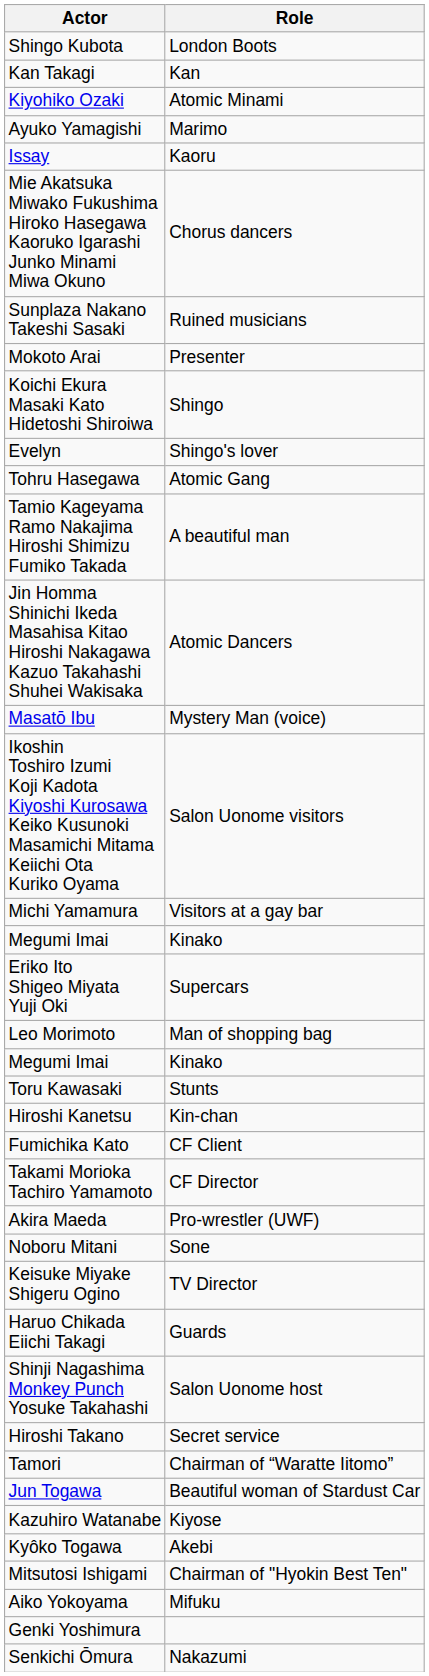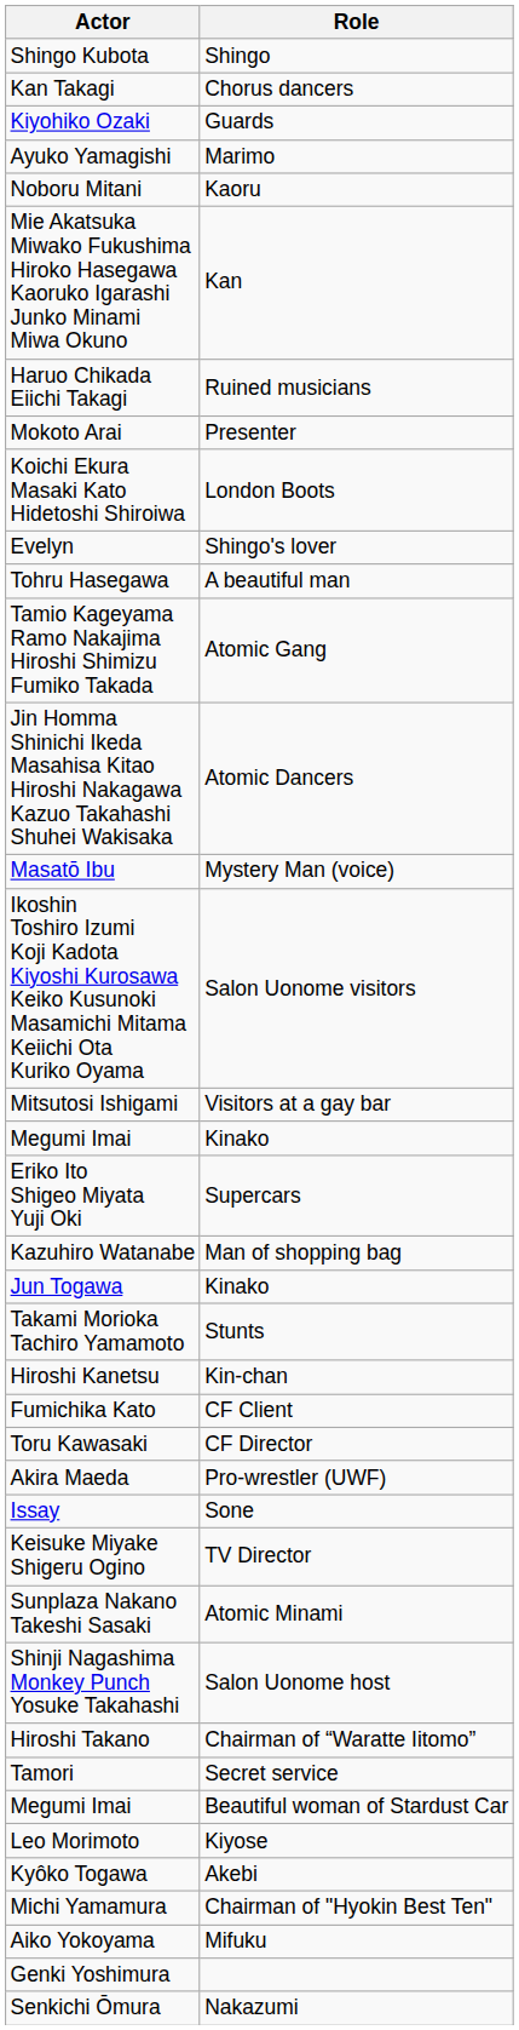row 2 | Role: London Boots -> Shingo
row 3 | Role: Kan -> Chorus dancers
row 4 | Role: Atomic Minami -> Guards
row 6 | Actor: Issay -> Noboru Mitani
row 7 | Role: Chorus dancers -> Kan
row 8 | Actor: Sunplaza Nakano Takeshi Sasaki -> Haruo Chikada Eiichi Takagi
row 10 | Role: Shingo -> London Boots
row 12 | Role: Atomic Gang -> A beautiful man
row 13 | Role: A beautiful man -> Atomic Gang
row 17 | Actor: Michi Yamamura -> Mitsutosi Ishigami
row 20 | Actor: Leo Morimoto -> Kazuhiro Watanabe
row 21 | Actor: Megumi Imai -> Jun Togawa
row 22 | Actor: Toru Kawasaki -> Takami Morioka Tachiro Yamamoto
row 25 | Actor: Takami Morioka Tachiro Yamamoto -> Toru Kawasaki
row 27 | Actor: Noboru Mitani -> Issay
row 29 | Actor: Haruo Chikada Eiichi Takagi -> Sunplaza Nakano Takeshi Sasaki
row 29 | Role: Guards -> Atomic Minami
row 31 | Role: Secret service -> Chairman of “Waratte Iitomo”
row 32 | Role: Chairman of “Waratte Iitomo” -> Secret service
row 33 | Actor: Jun Togawa -> Megumi Imai
row 34 | Actor: Kazuhiro Watanabe -> Leo Morimoto
row 36 | Actor: Mitsutosi Ishigami -> Michi Yamamura
